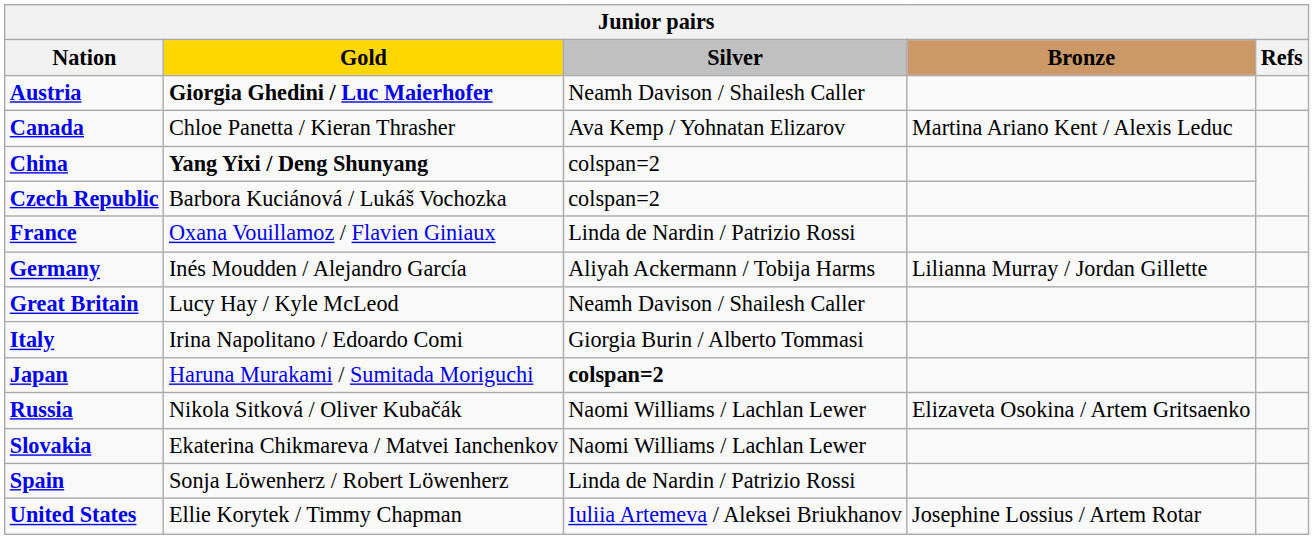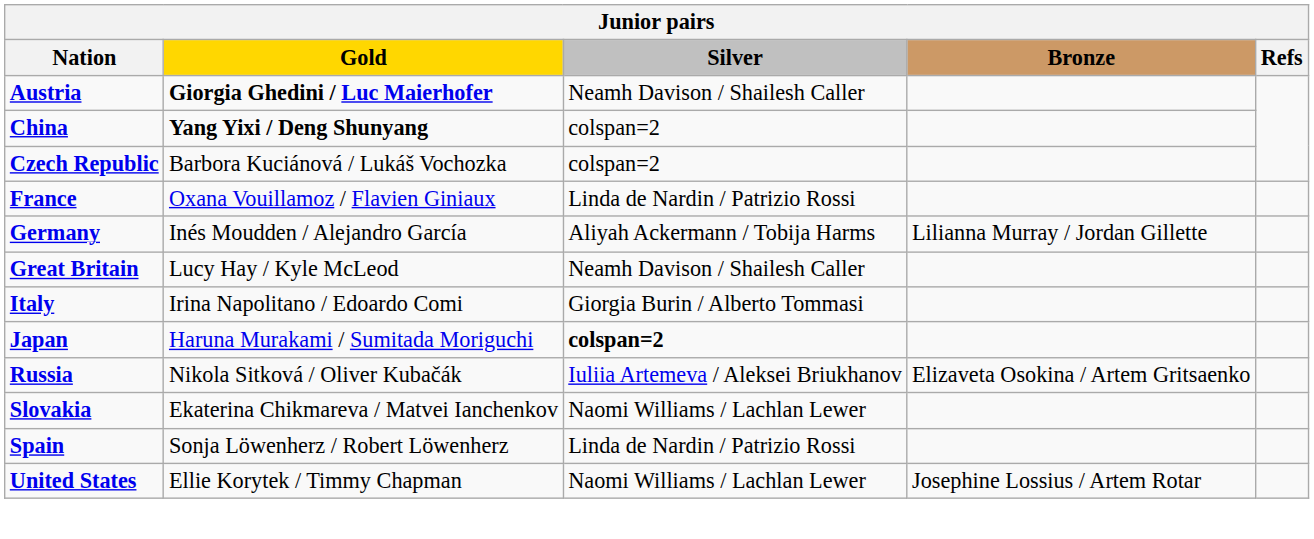- row: Canada | Chloe Panetta / Kieran Thrasher | Ava Kemp / Yohnatan Elizarov | Martina Ariano Kent / Alexis Leduc
Russia | Silver: Naomi Williams / Lachlan Lewer -> Iuliia Artemeva / Aleksei Briukhanov
United States | Silver: Iuliia Artemeva / Aleksei Briukhanov -> Naomi Williams / Lachlan Lewer
